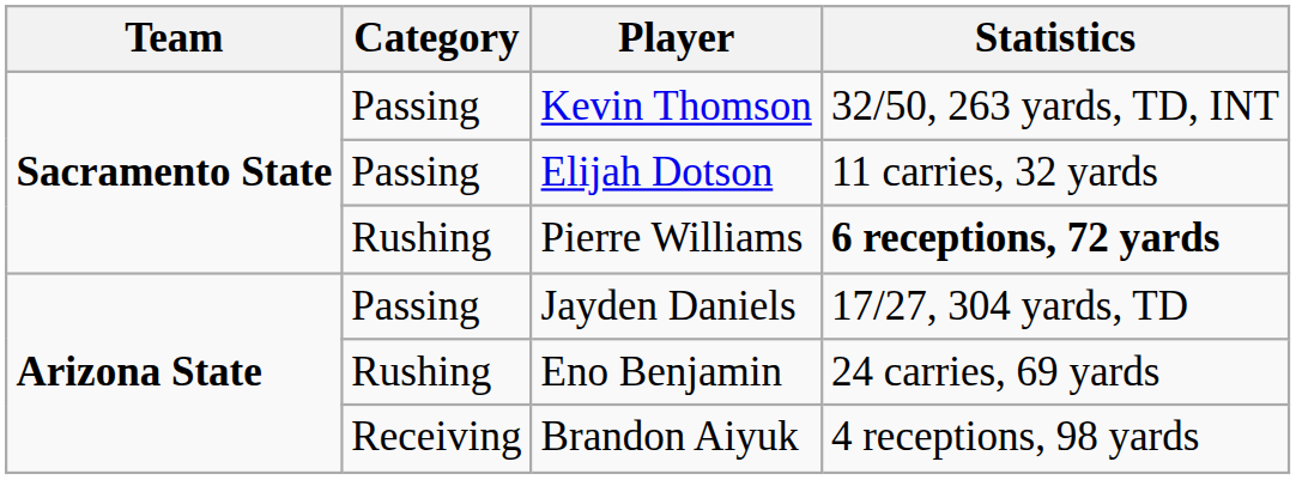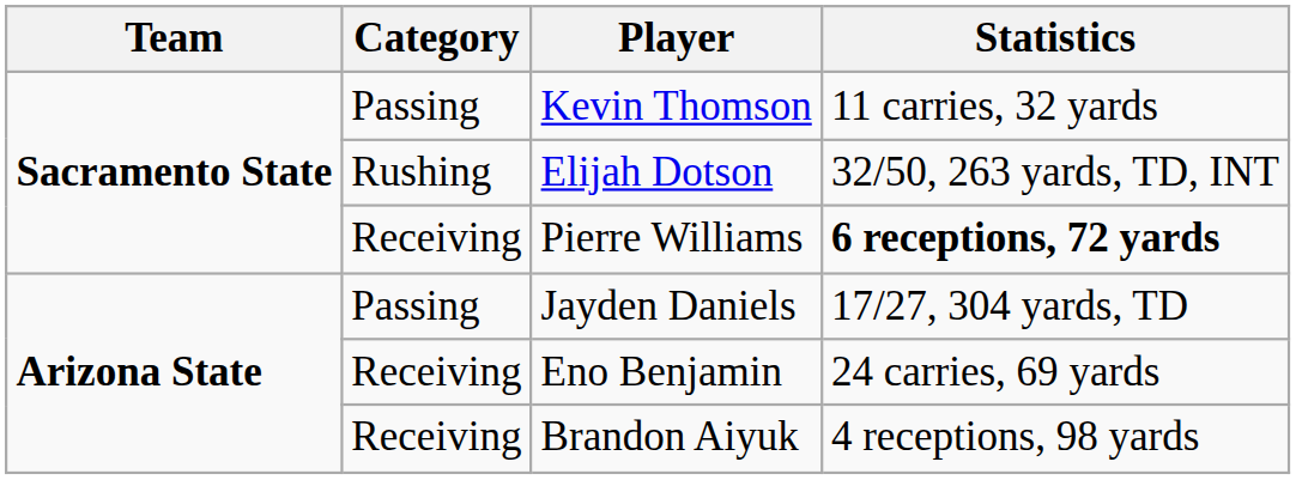Kevin Thomson | Statistics: 32/50, 263 yards, TD, INT -> 11 carries, 32 yards
Elijah Dotson | Category: Passing -> Rushing
Elijah Dotson | Statistics: 11 carries, 32 yards -> 32/50, 263 yards, TD, INT
Pierre Williams | Category: Rushing -> Receiving
Eno Benjamin | Category: Rushing -> Receiving
